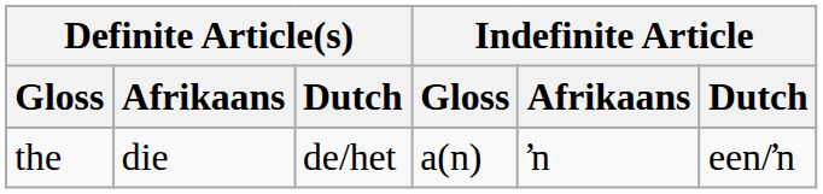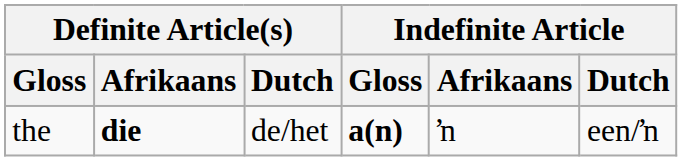the | Definite Article(s) / Afrikaans: normal -> bold
the | Indefinite Article / Gloss: normal -> bold
